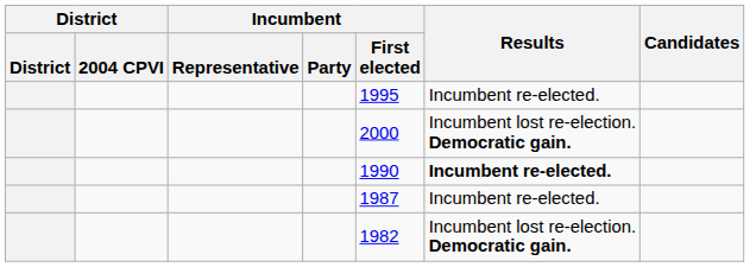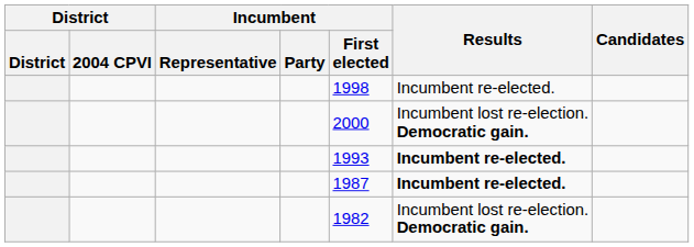row 3 | Incumbent / First elected: 1995 -> 1998
row 5 | Incumbent / First elected: 1990 -> 1993
row 6 | Results: normal -> bold
